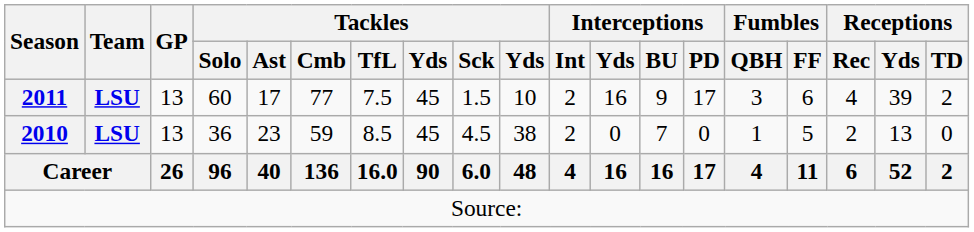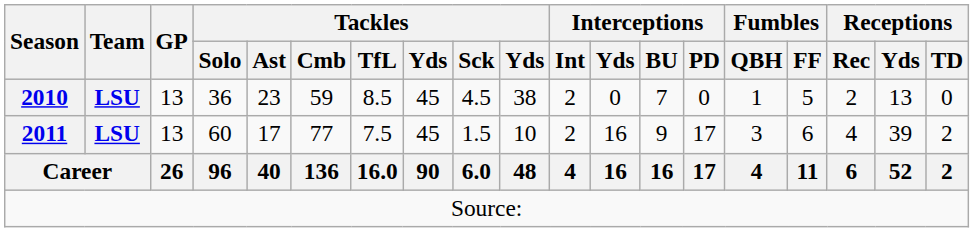rows swapped: 2010 <-> 2011
